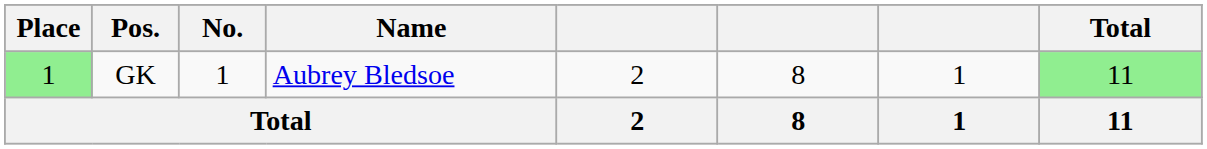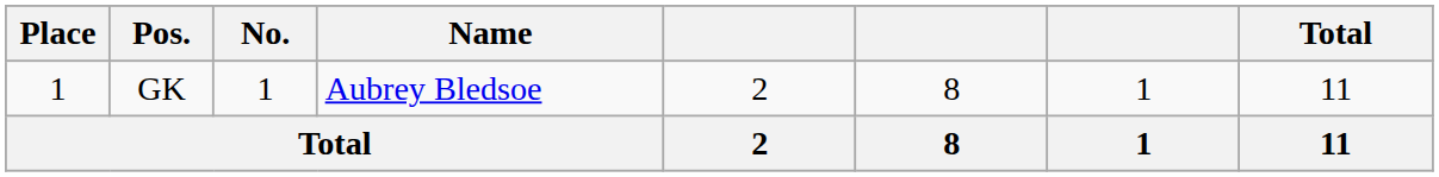GK | Place: lightgreen background -> no background
GK | Total: lightgreen background -> no background
